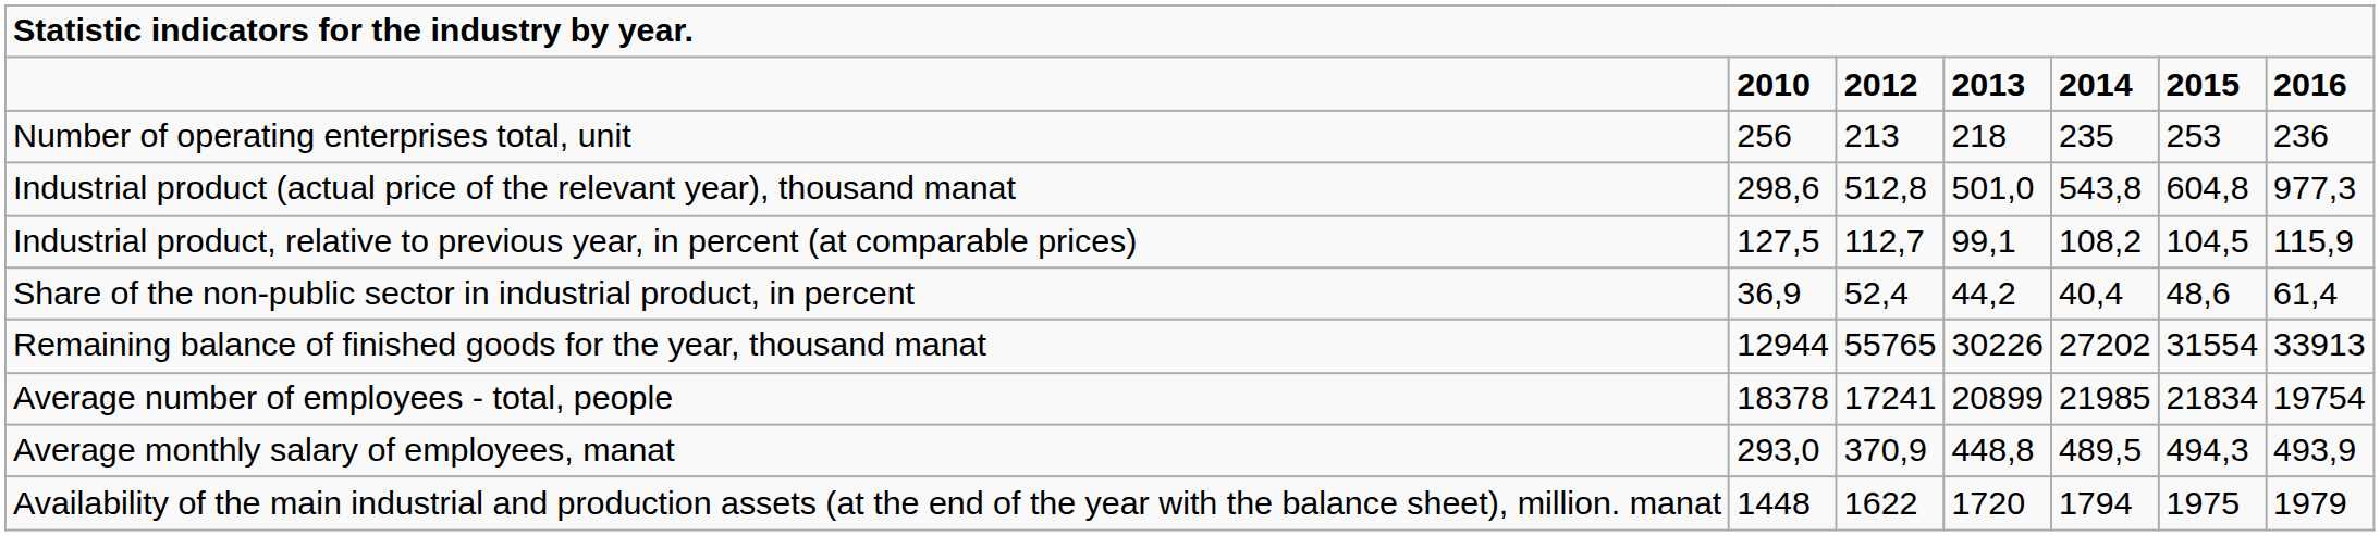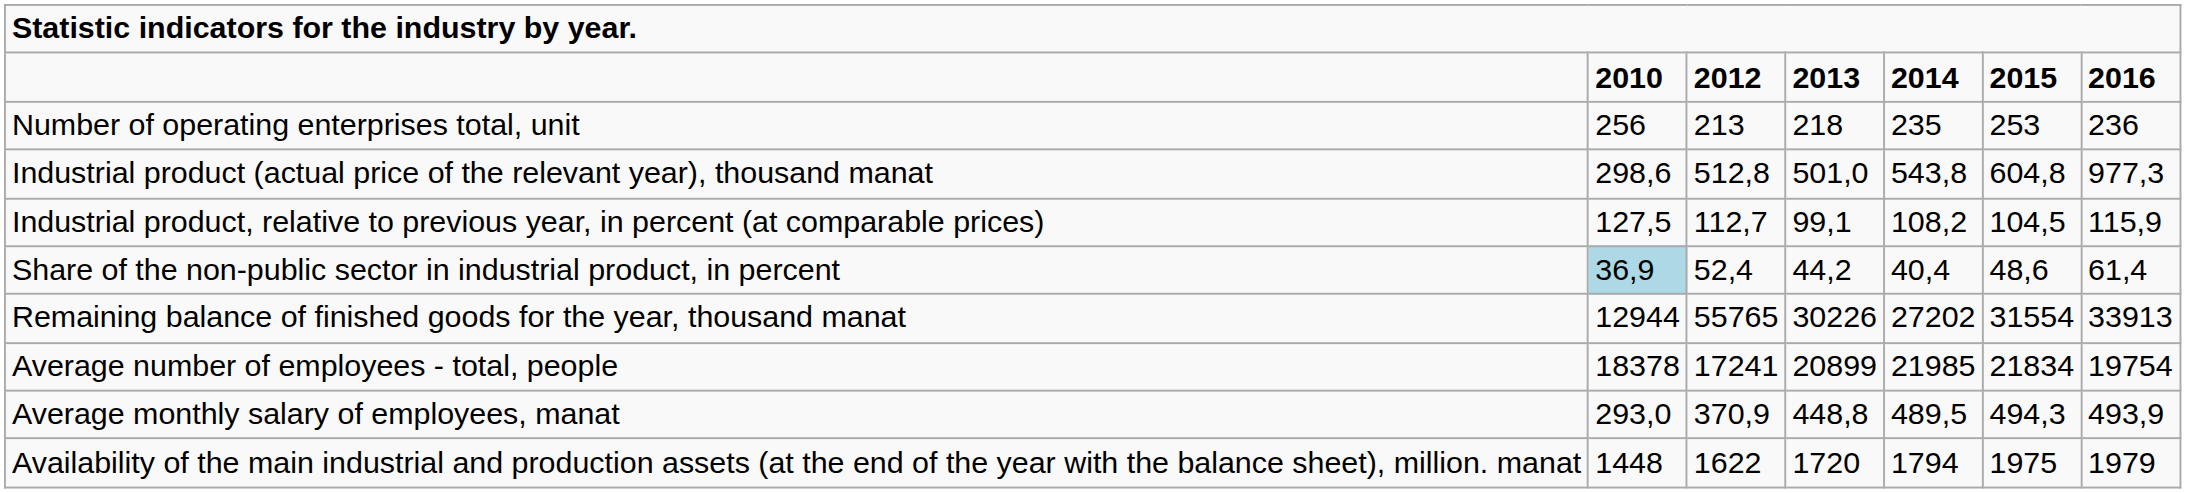row 6 | column 2: no background -> lightblue background
